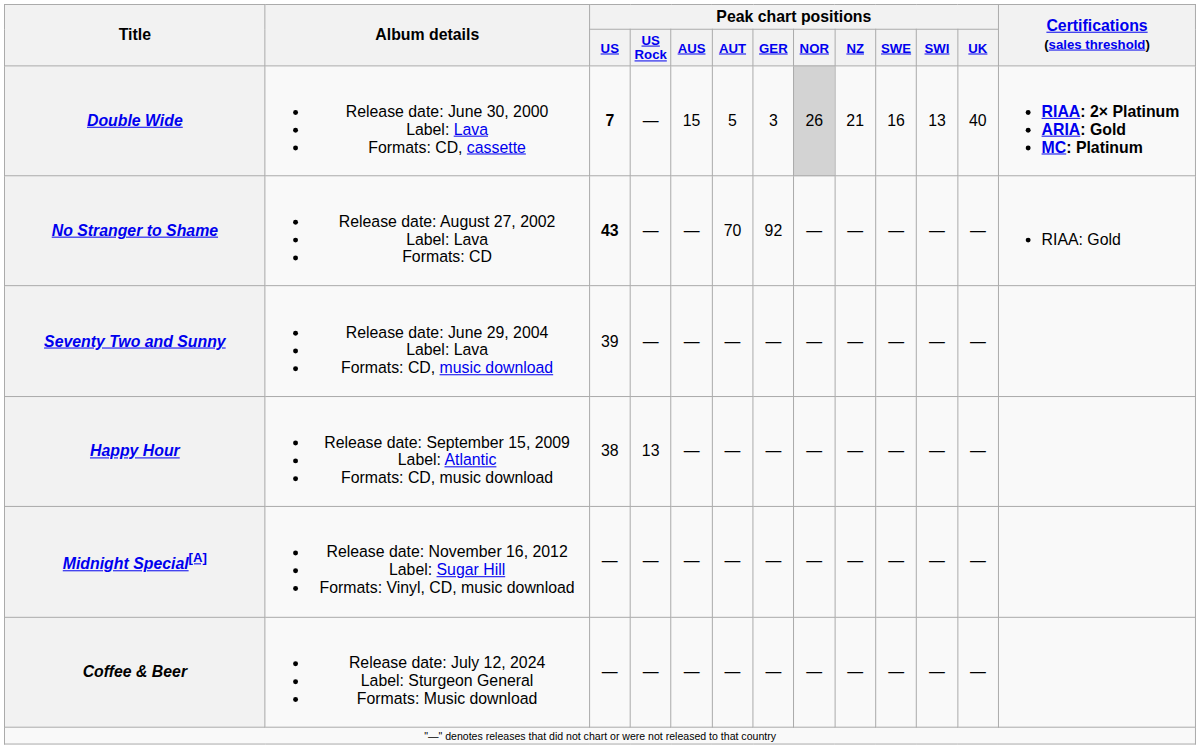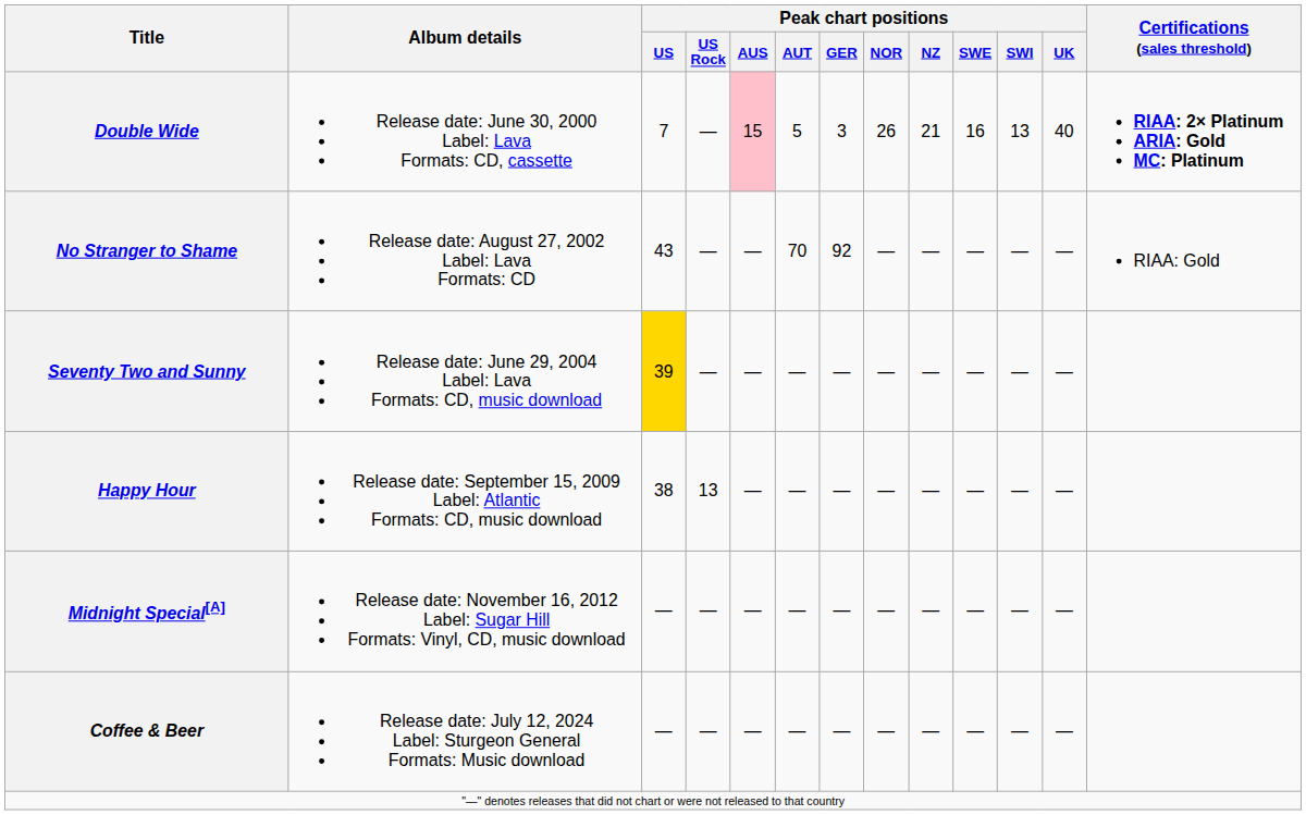Double Wide | Peak chart positions / US: bold -> normal
Double Wide | Peak chart positions / AUS: no background -> pink background
Double Wide | Peak chart positions / NOR: lightgrey background -> no background
No Stranger to Shame | Peak chart positions / US: bold -> normal
Seventy Two and Sunny | Peak chart positions / US: no background -> gold background
